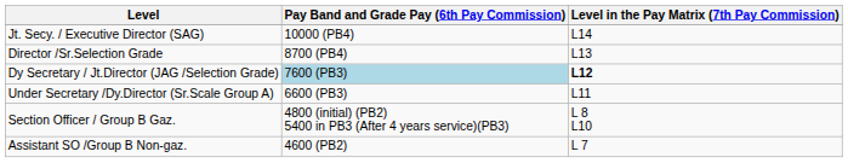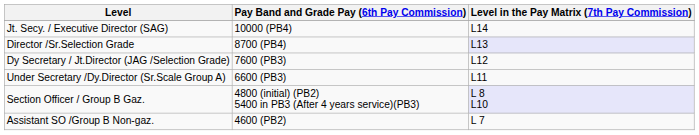Director /Sr.Selection Grade | Level in the Pay Matrix (7th Pay Commission): no background -> lavender background
Dy Secretary / Jt.Director (JAG /Selection Grade) | Pay Band and Grade Pay (6th Pay Commission): lightblue background -> no background
Dy Secretary / Jt.Director (JAG /Selection Grade) | Level in the Pay Matrix (7th Pay Commission): bold -> normal
Section Officer / Group B Gaz. | Level in the Pay Matrix (7th Pay Commission): no background -> lavender background
